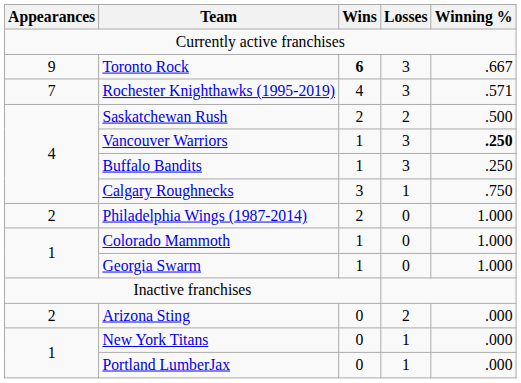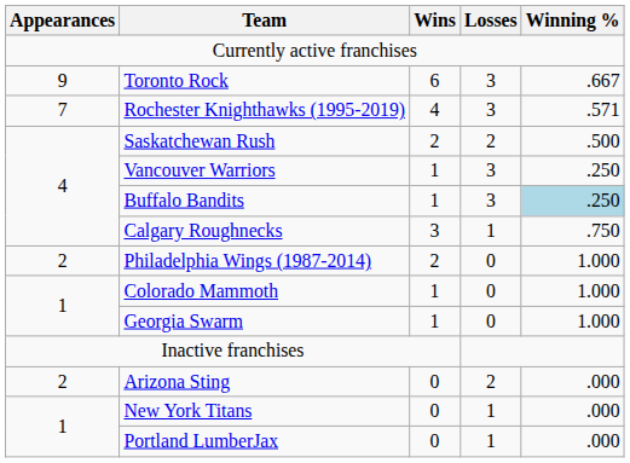Toronto Rock | Wins: bold -> normal
Vancouver Warriors | Winning %: bold -> normal
Buffalo Bandits | Winning %: no background -> lightblue background
